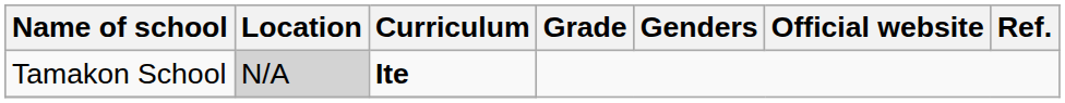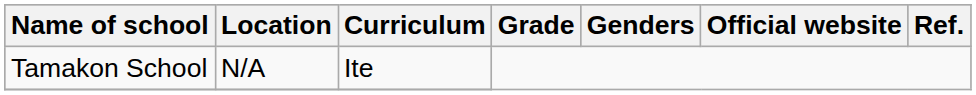Tamakon School | Location: lightgrey background -> no background
Tamakon School | Curriculum: bold -> normal
